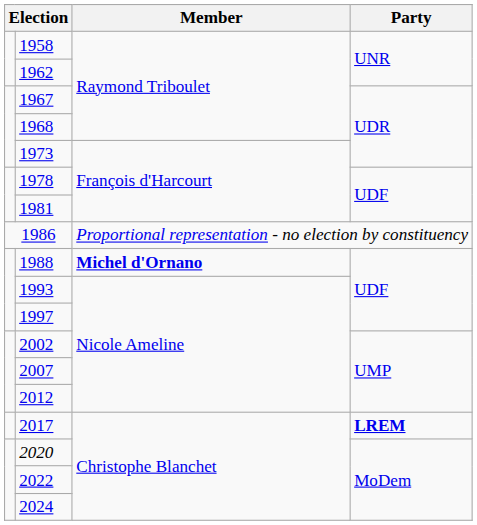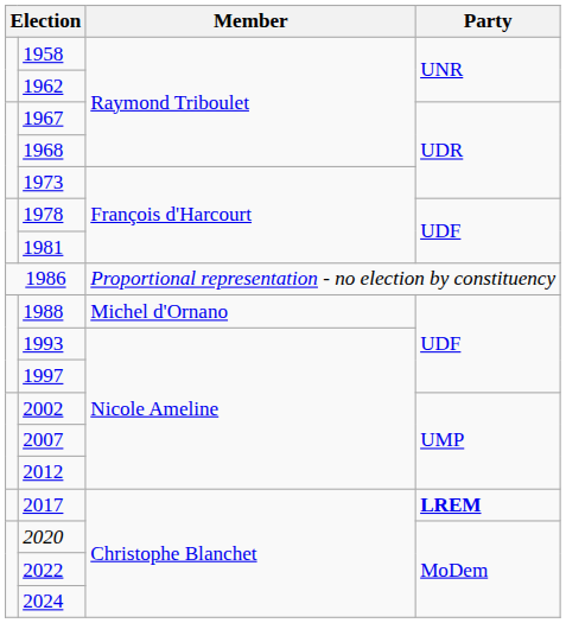1988 | Member: bold -> normal
